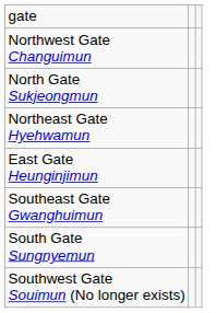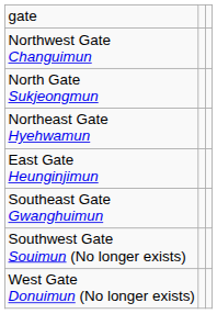- row: South Gate Sungnyemun
+ row: West Gate Donuimun (No longer exists)
